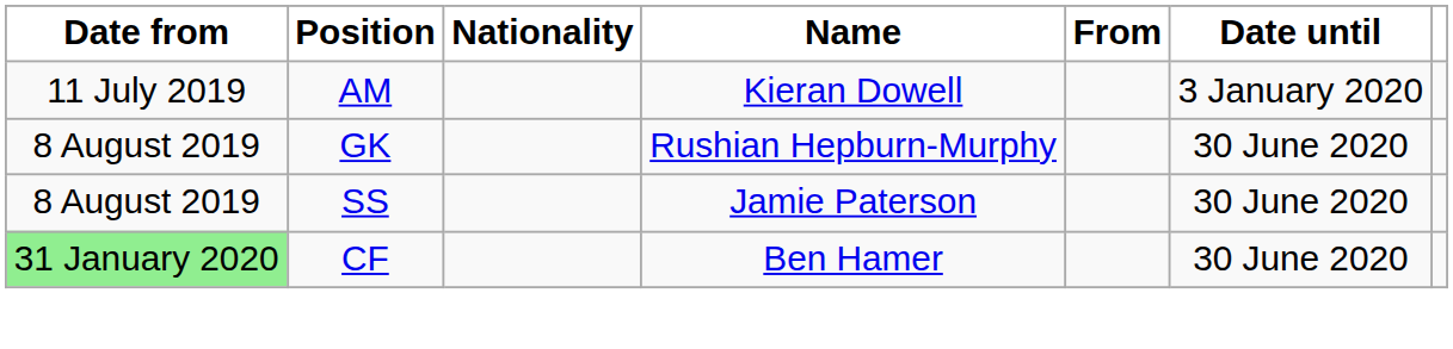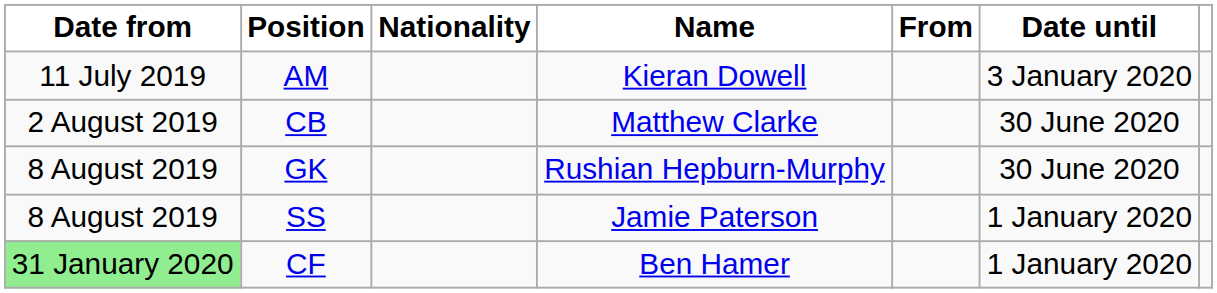+ row: 2 August 2019 | CB | Matthew Clarke | 30 June 2020
SS | Date until: 30 June 2020 -> 1 January 2020
CF | Date until: 30 June 2020 -> 1 January 2020
